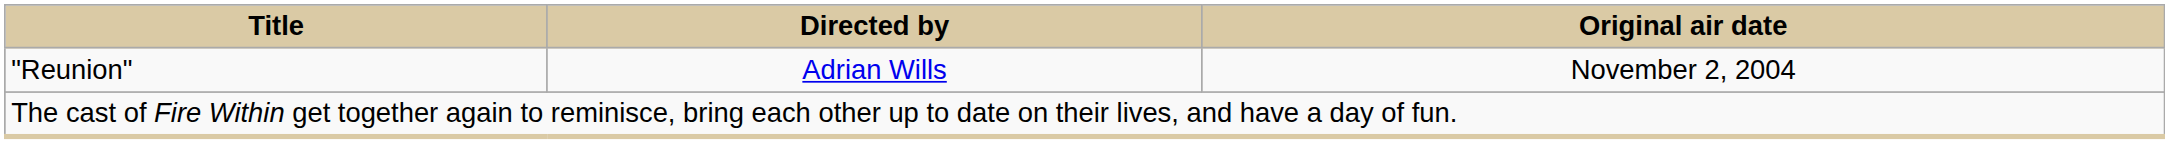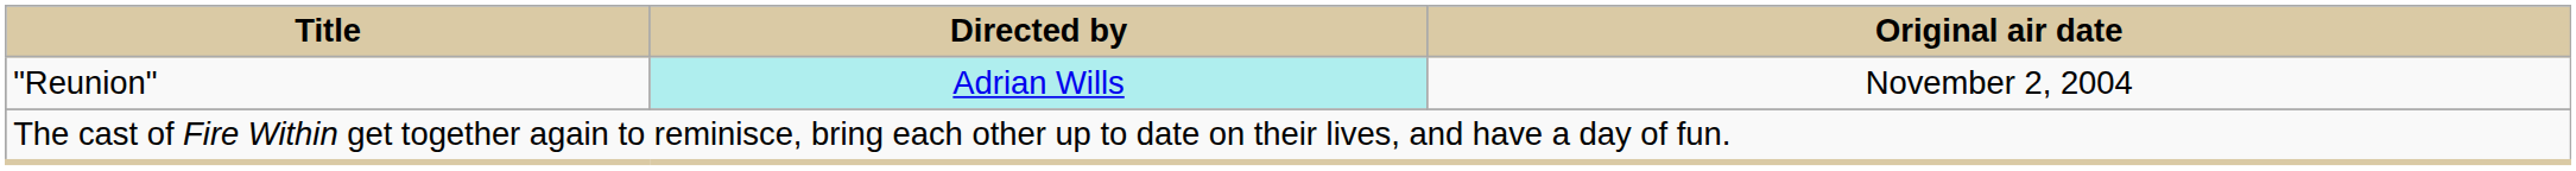"Reunion" | column 2: no background -> paleturquoise background
